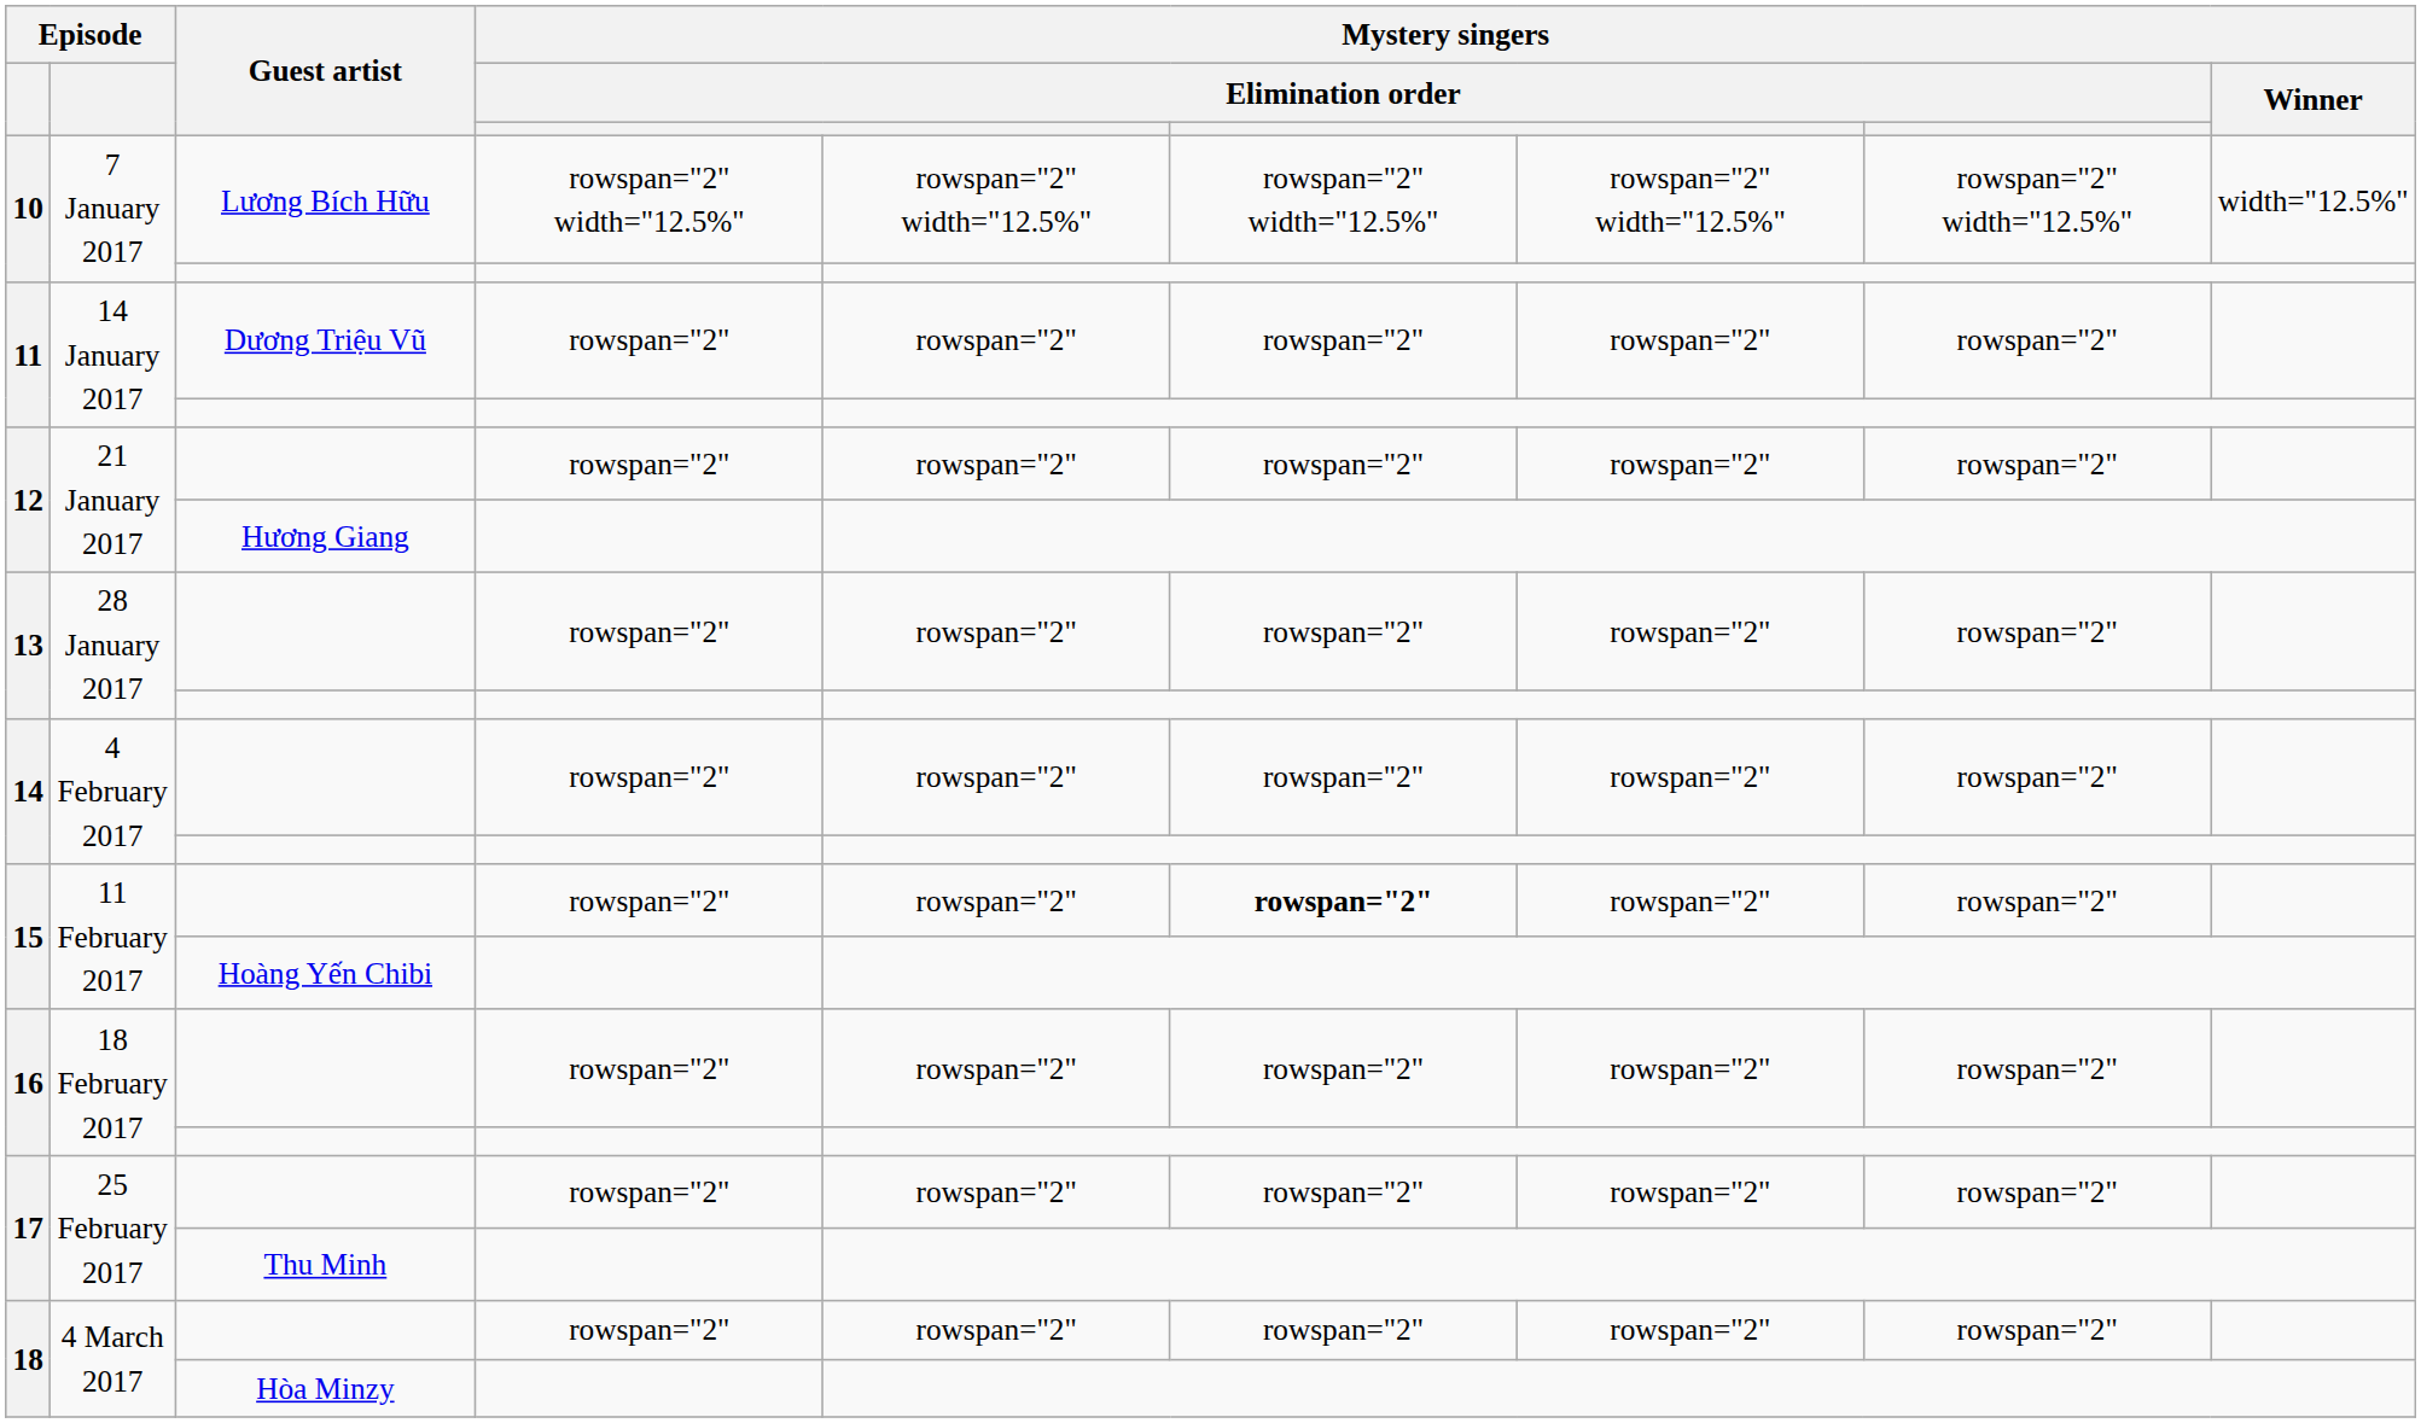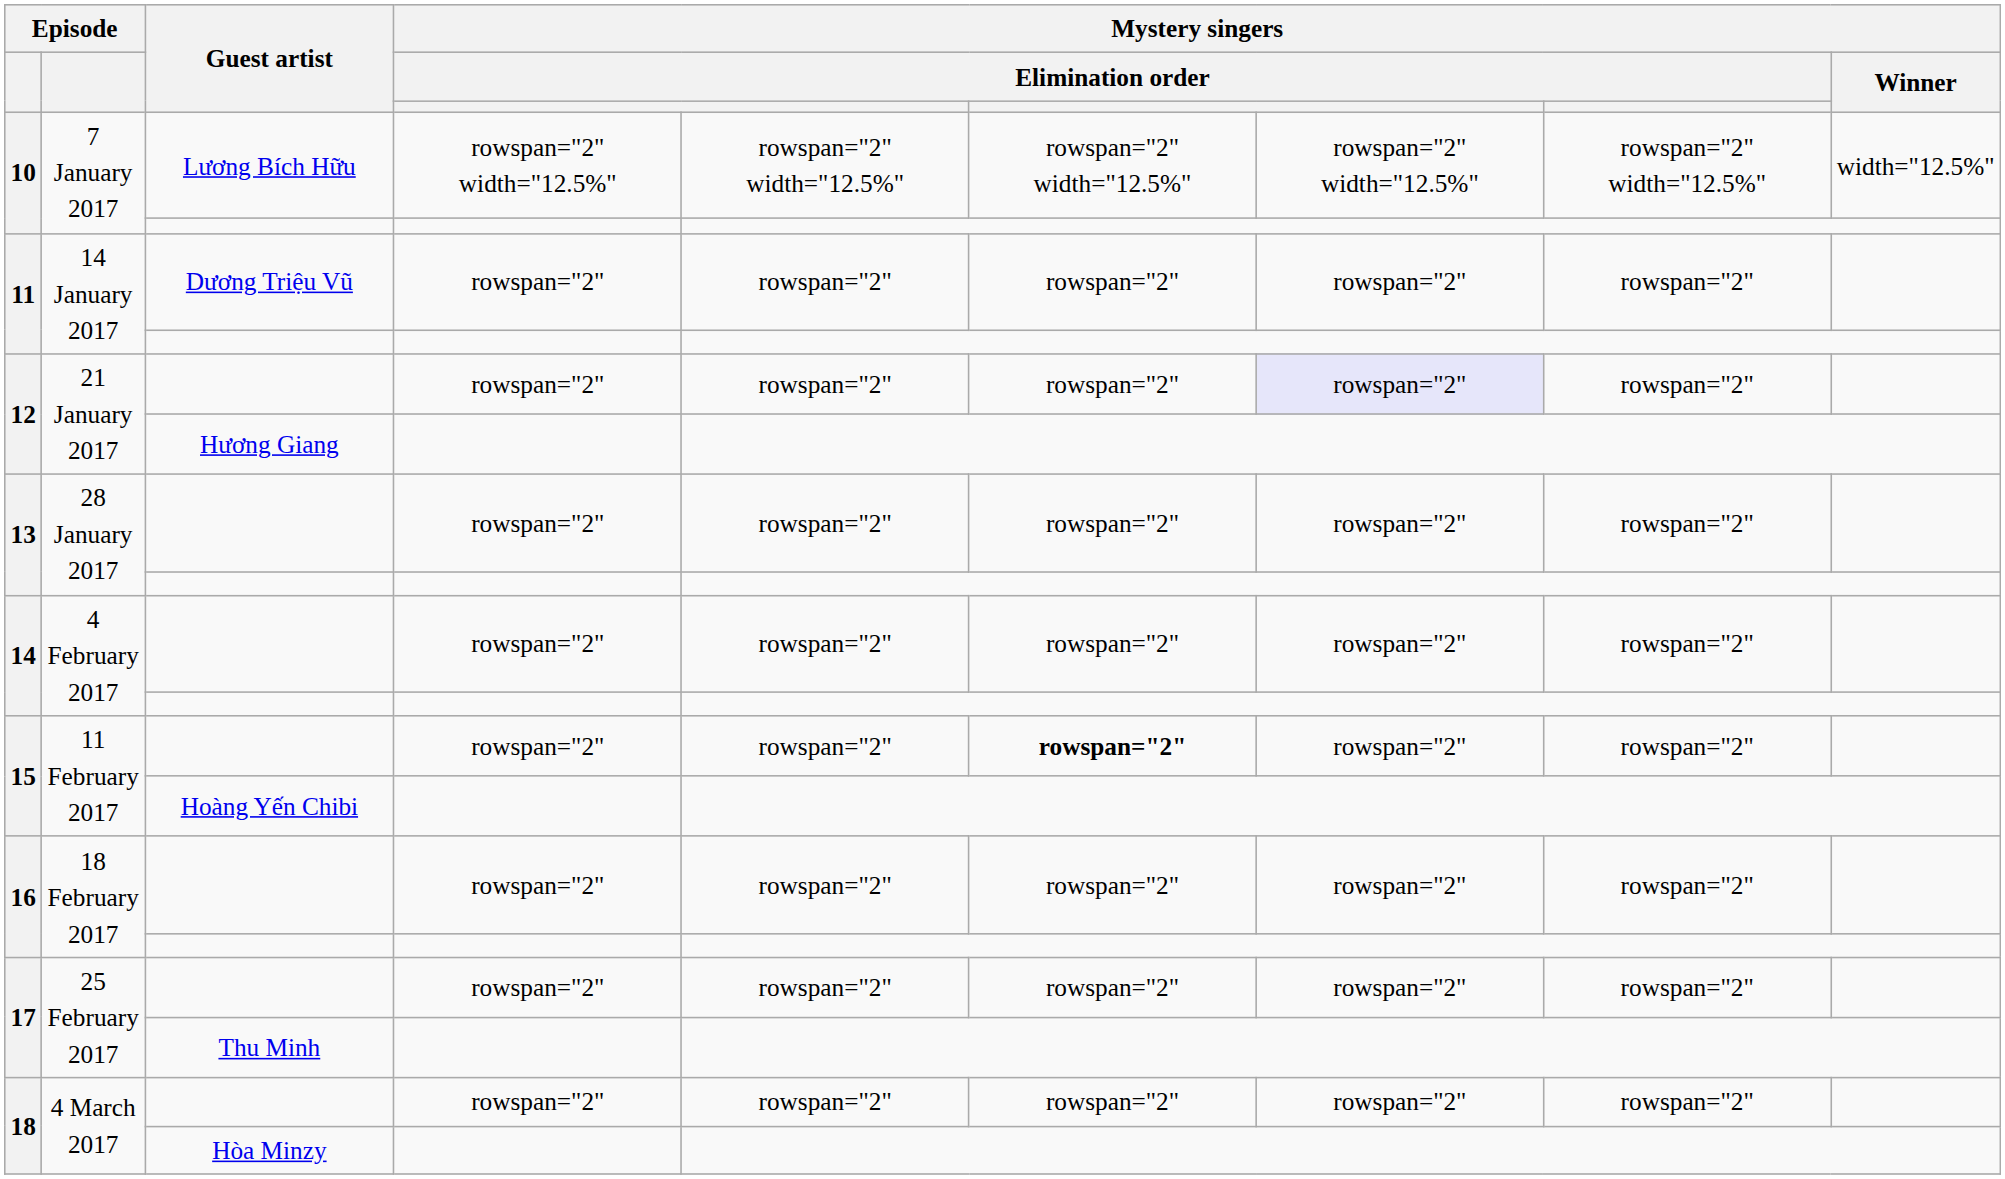12 / rowspan="2" | column 7: no background -> lavender background
